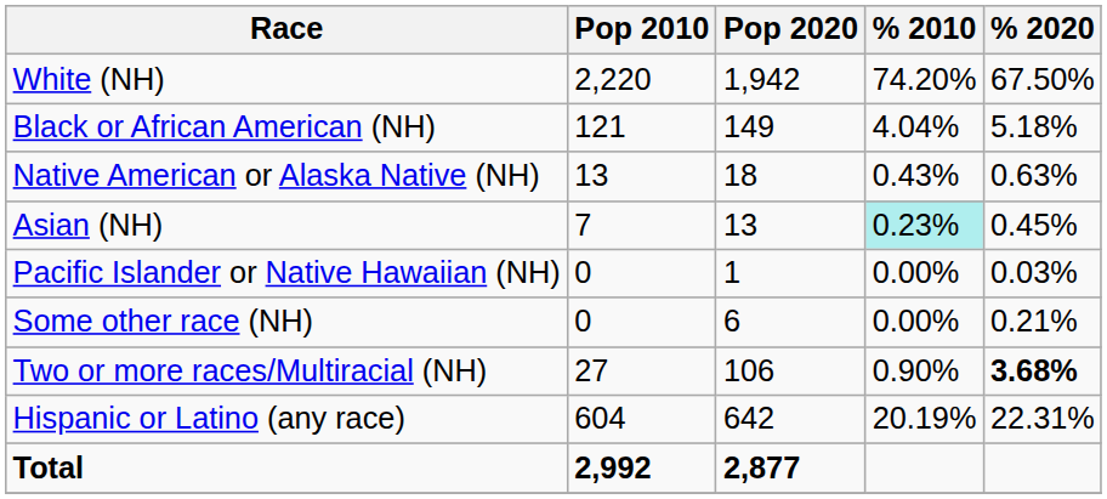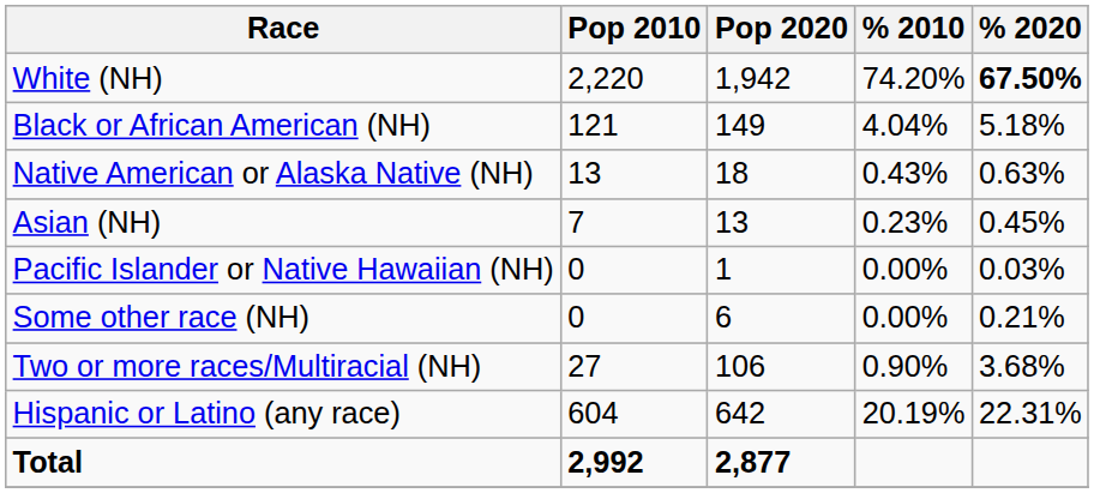White (NH) | % 2020: normal -> bold
Asian (NH) | % 2010: paleturquoise background -> no background
Two or more races/Multiracial (NH) | % 2020: bold -> normal
